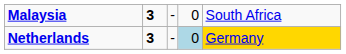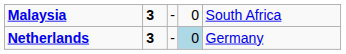Netherlands | column 5: gold background -> no background
